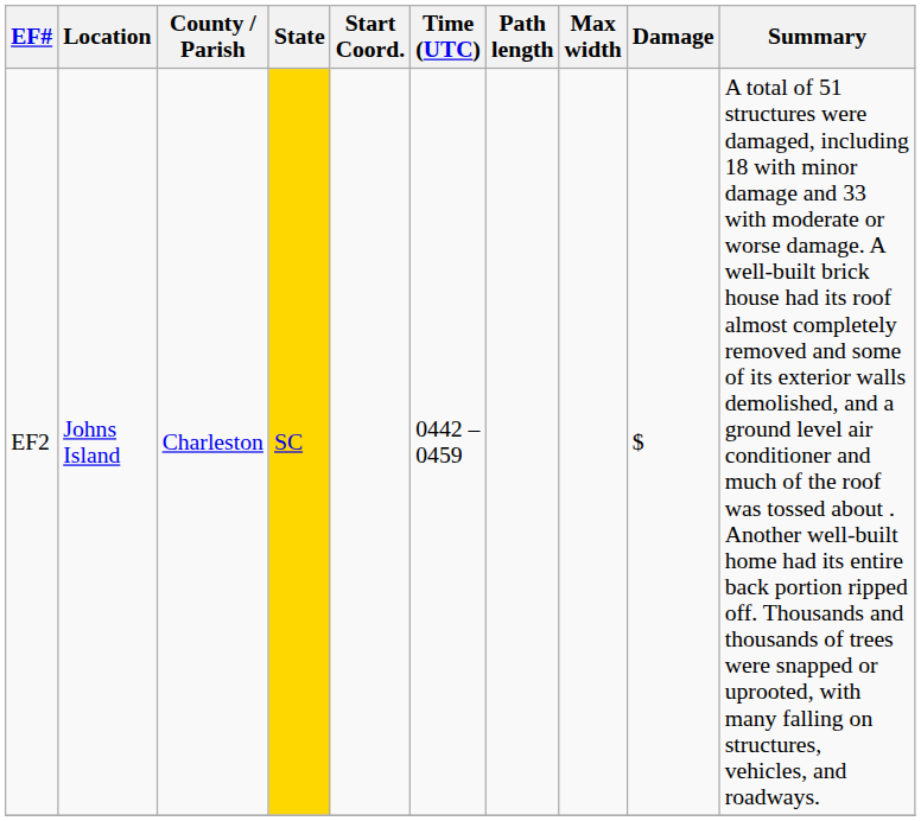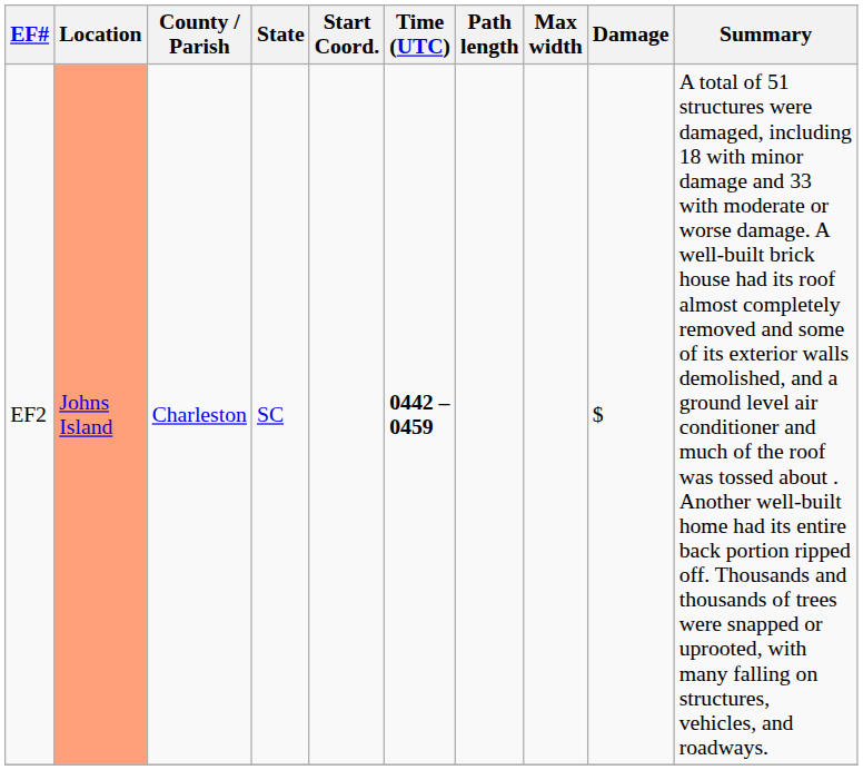EF2 | Location: no background -> lightsalmon background
EF2 | State: gold background -> no background
EF2 | Time (UTC): normal -> bold
